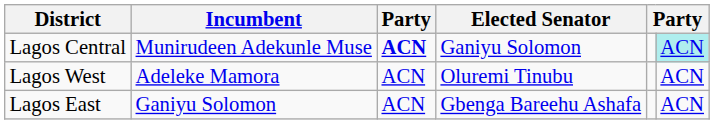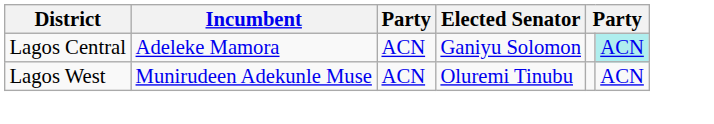Lagos Central | Incumbent: Munirudeen Adekunle Muse -> Adeleke Mamora
Lagos Central | column 3: bold -> normal
Lagos West | Incumbent: Adeleke Mamora -> Munirudeen Adekunle Muse
- row: Lagos East | Ganiyu Solomon | ACN | Gbenga Bareehu Ashafa | ACN
